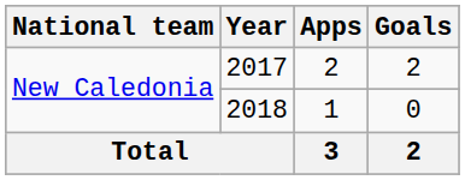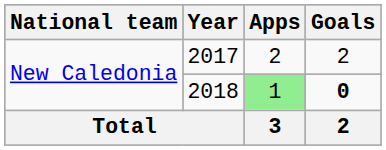2018 | Apps: no background -> lightgreen background
2018 | Goals: normal -> bold
